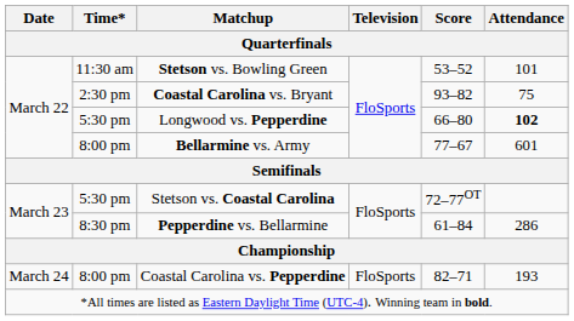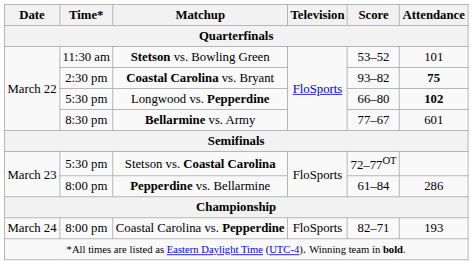Coastal Carolina vs. Bryant | Attendance: normal -> bold
Bellarmine vs. Army | Time*: 8:00 pm -> 8:30 pm
Pepperdine vs. Bellarmine | Time*: 8:30 pm -> 8:00 pm
